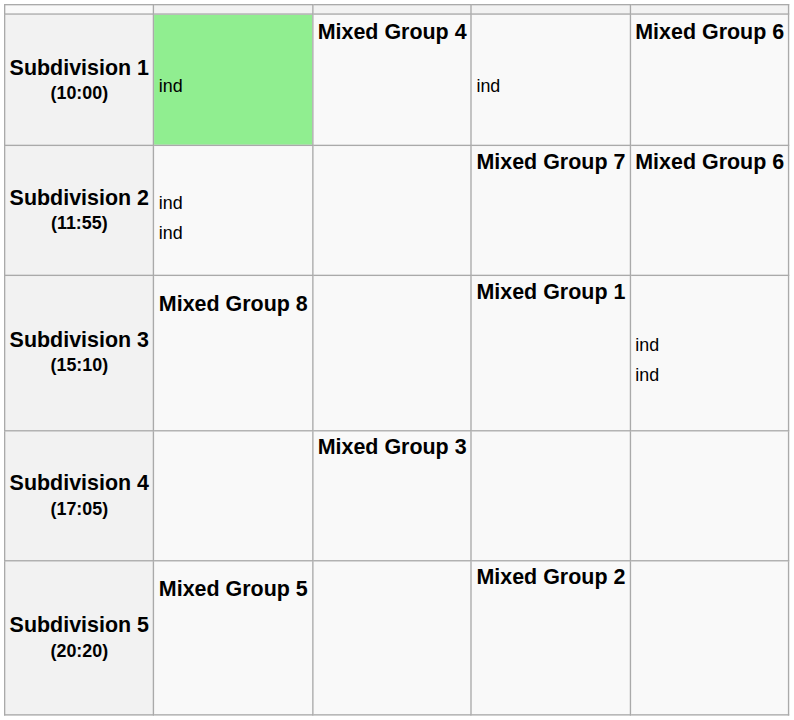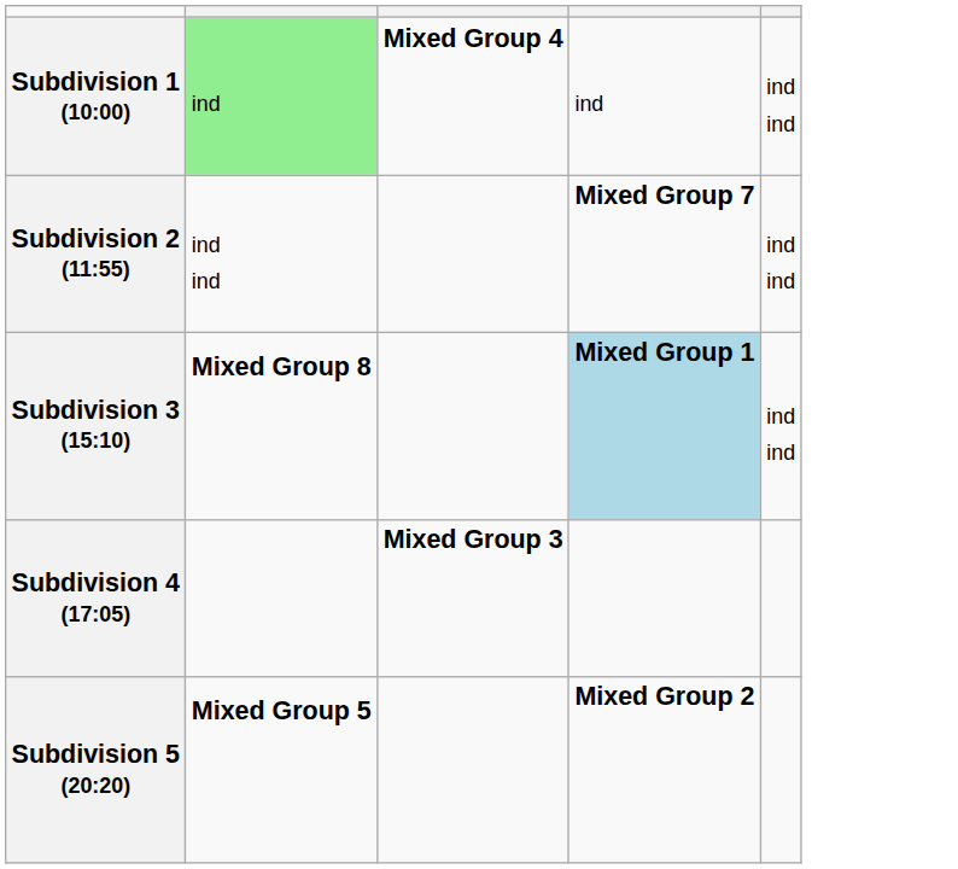Subdivision 1 (10:00) | column 5: Mixed Group 6 -> ind ind
Subdivision 2 (11:55) | column 5: Mixed Group 6 -> ind ind
Subdivision 3 (15:10) | column 4: no background -> lightblue background
